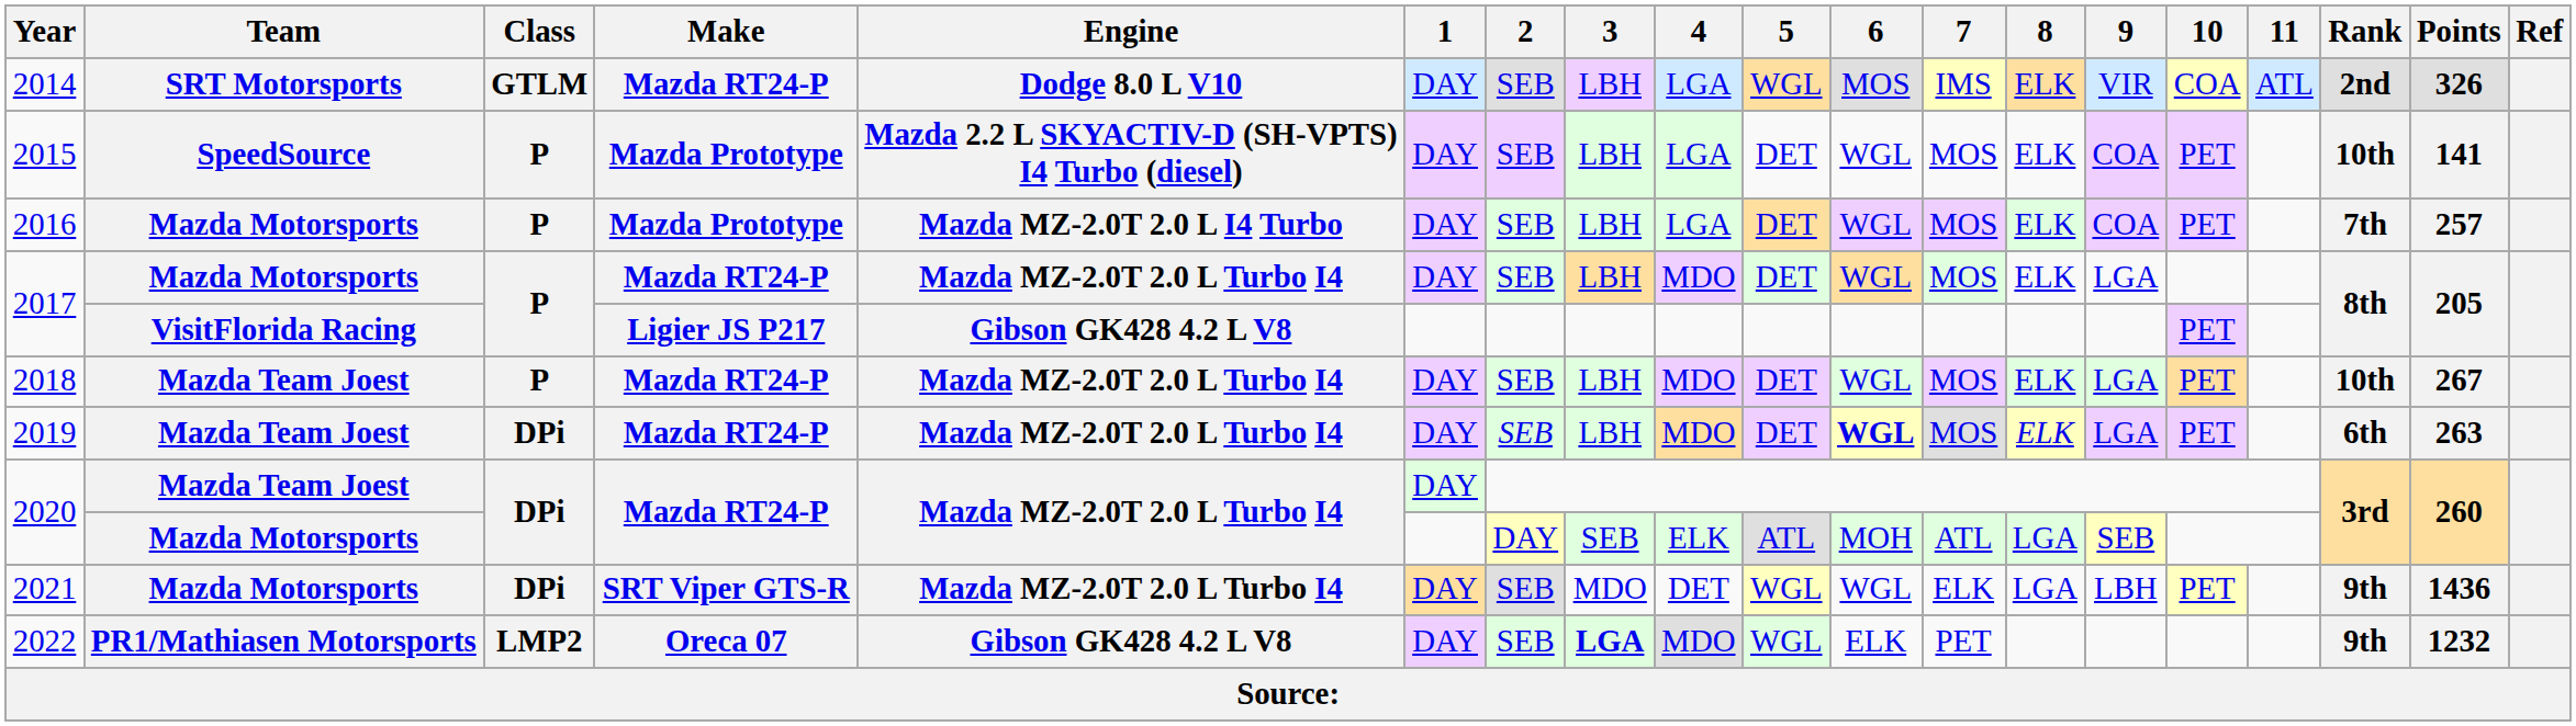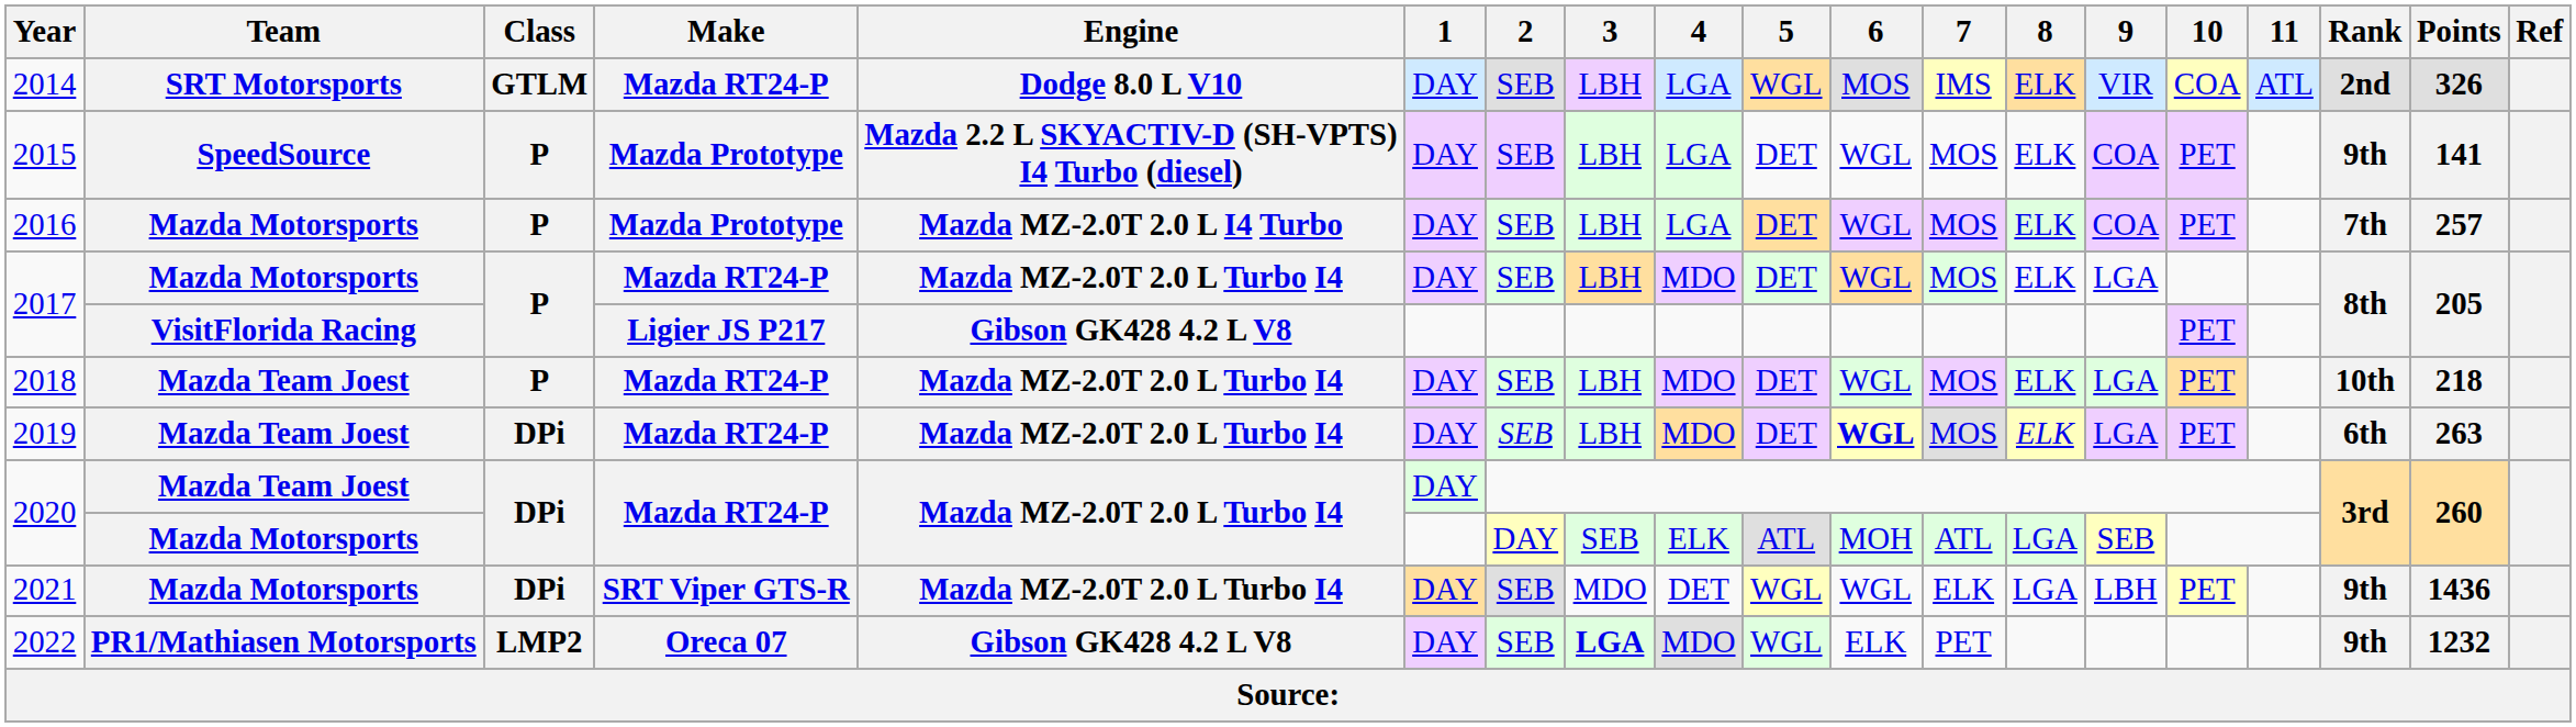2015 | Rank: 10th -> 9th
2018 | Points: 267 -> 218
